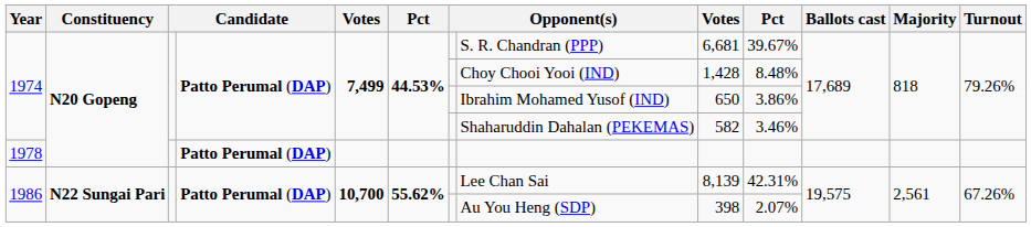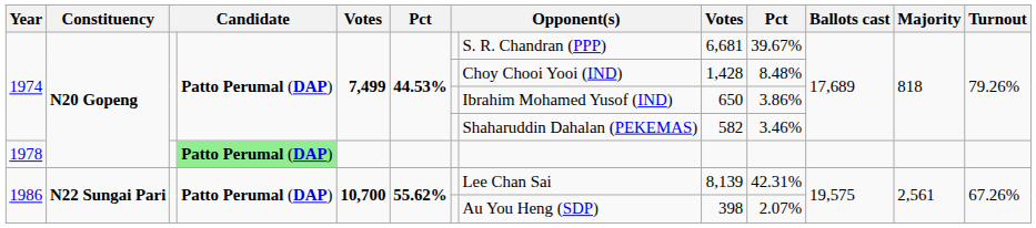1978 | column 4: no background -> lightgreen background
